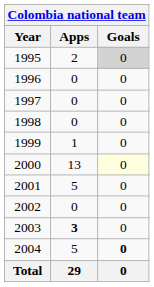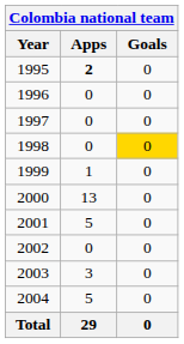1995 | Apps: normal -> bold
1995 | Goals: lightgrey background -> no background
1998 | Goals: no background -> gold background
2000 | Goals: lightyellow background -> no background
2003 | Apps: bold -> normal
2004 | Goals: bold -> normal
